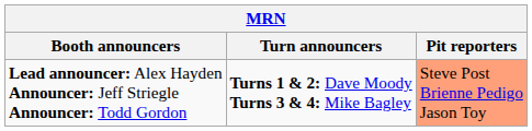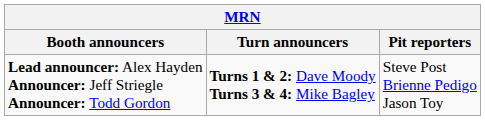row 3 | Pit reporters: lightsalmon background -> no background
